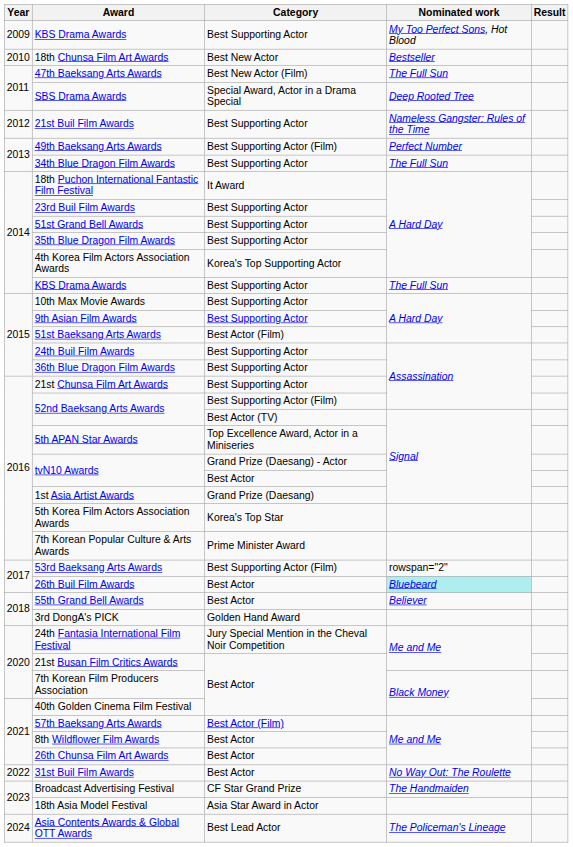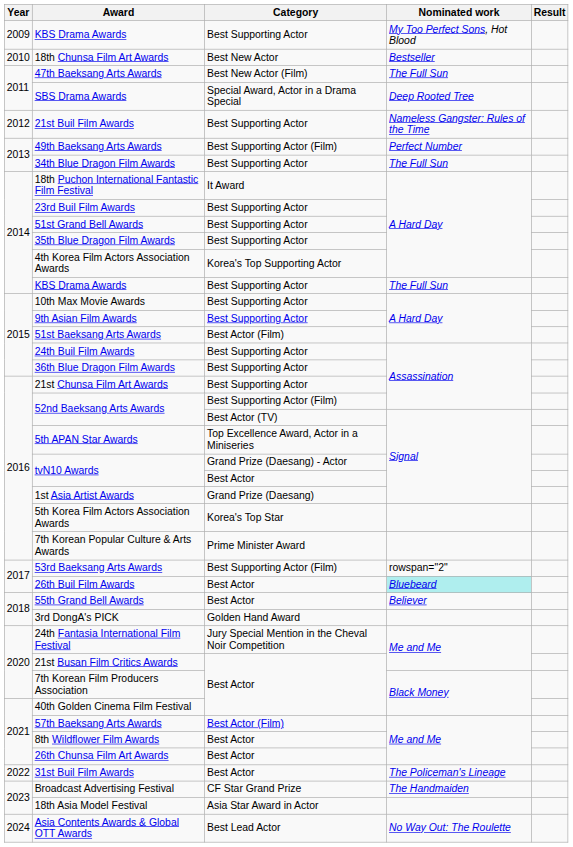31st Buil Film Awards | Nominated work: No Way Out: The Roulette -> The Policeman's Lineage
Asia Contents Awards & Global OTT Awards | Nominated work: The Policeman's Lineage -> No Way Out: The Roulette
